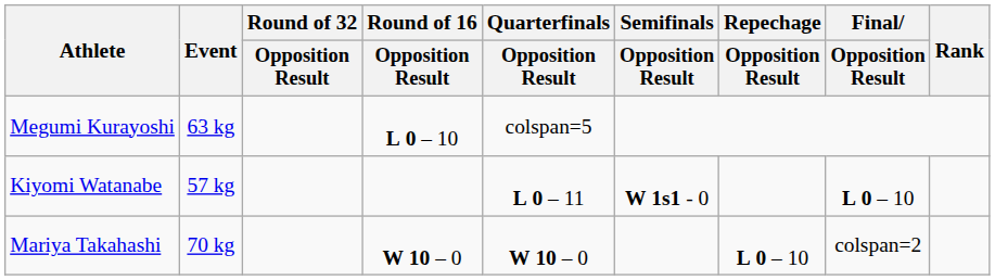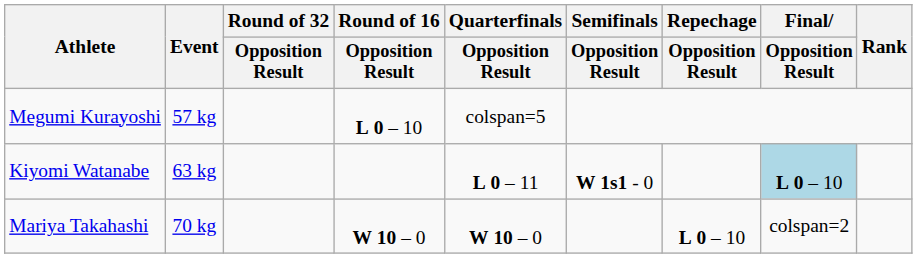Megumi Kurayoshi | Event: 63 kg -> 57 kg
Kiyomi Watanabe | Event: 57 kg -> 63 kg
Kiyomi Watanabe | Final / Opposition Result: no background -> lightblue background
